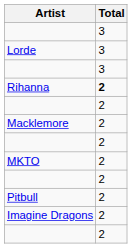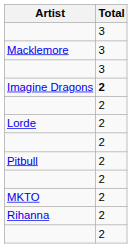row 3 | Artist: Lorde -> Macklemore
row 5 | Artist: Rihanna -> Imagine Dragons
row 7 | Artist: Macklemore -> Lorde
row 9 | Artist: MKTO -> Pitbull
row 11 | Artist: Pitbull -> MKTO
row 12 | Artist: Imagine Dragons -> Rihanna
